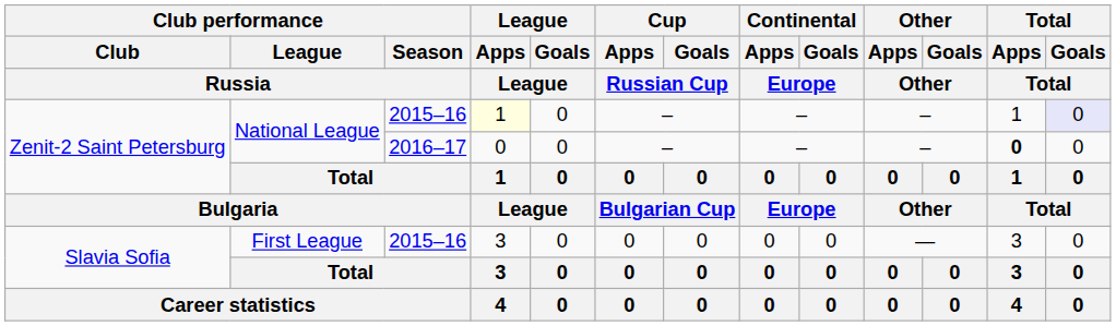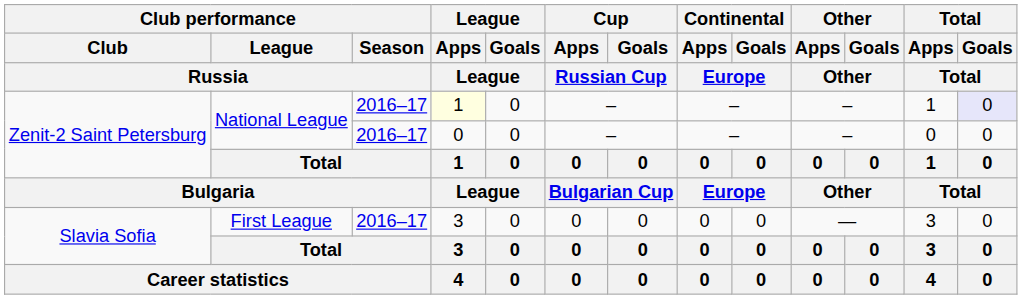row 4 | Club performance / Season / Russia: 2015–16 -> 2016–17
row 5 | Total / Apps / Total: bold -> normal
row 8 | Club performance / Season / Russia: 2015–16 -> 2016–17
